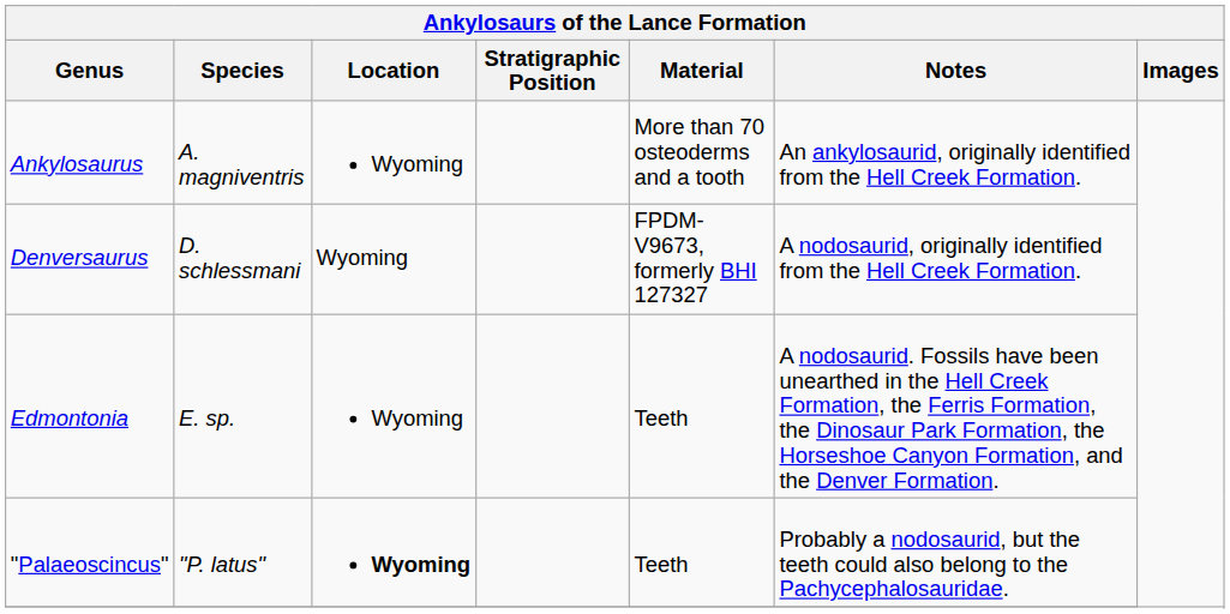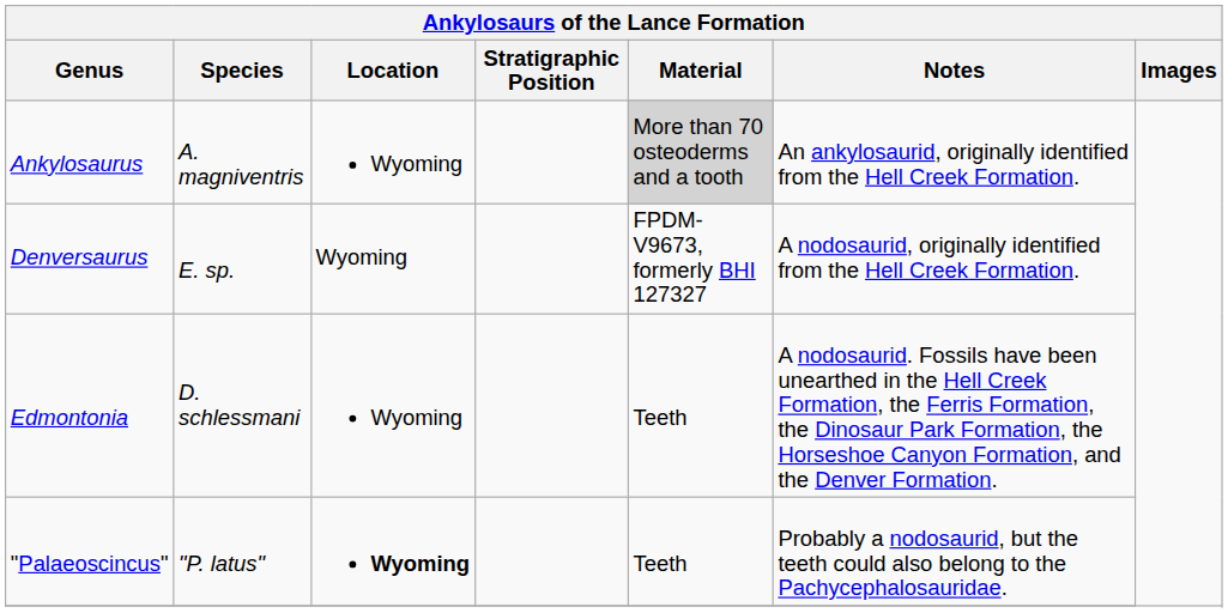Ankylosaurus | Material: no background -> lightgrey background
Denversaurus | Species: D. schlessmani -> E. sp.
Edmontonia | Species: E. sp. -> D. schlessmani
